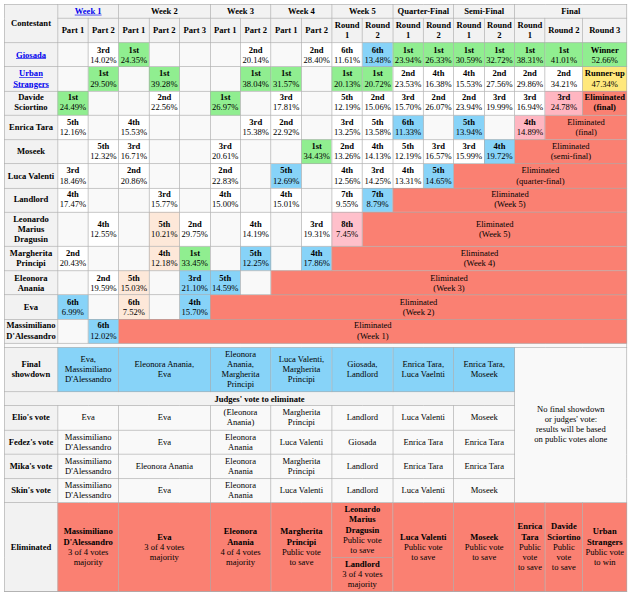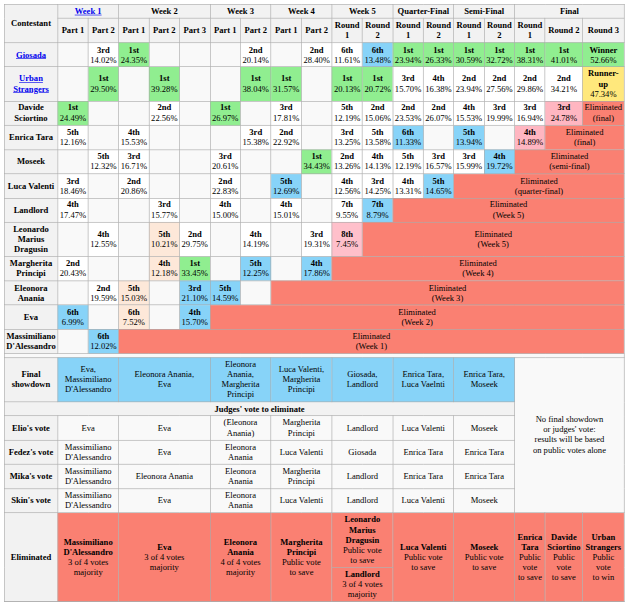Urban Strangers | Quarter-Final / Round 1: 2nd 23.53% -> 3rd 15.70%
Urban Strangers | Semi-Final / Round 1: 4th 15.53% -> 2nd 23.94%
Davide Sciortino | Quarter-Final / Round 1: 3rd 15.70% -> 2nd 23.53%
Davide Sciortino | Semi-Final / Round 1: 2nd 23.94% -> 4th 15.53%
Davide Sciortino | Final / Round 3: bold -> normal
